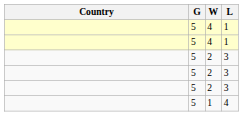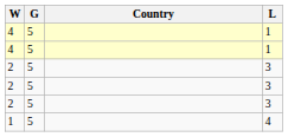columns swapped: Country <-> W
